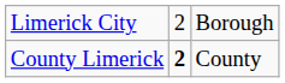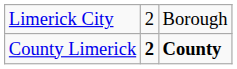County Limerick | column 3: normal -> bold
